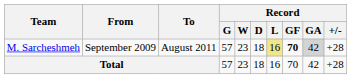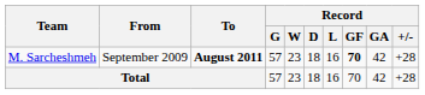M. Sarcheshmeh | To: normal -> bold
M. Sarcheshmeh | Record / L: khaki background -> no background
M. Sarcheshmeh | Record / GA: lightgrey background -> no background
